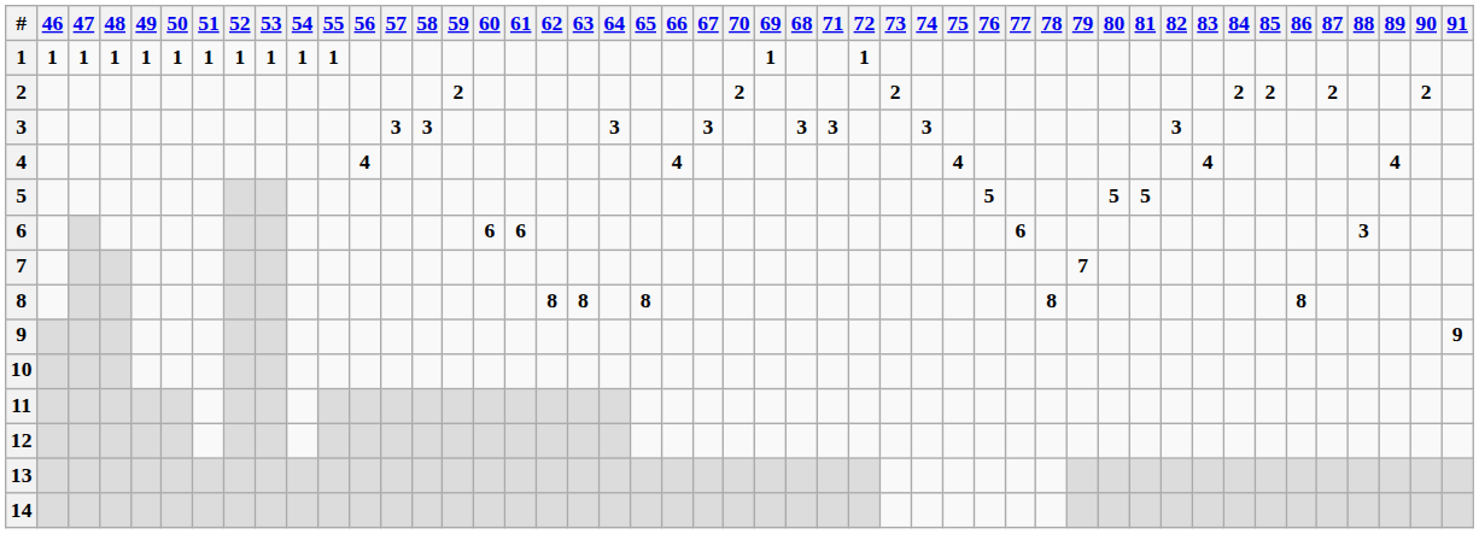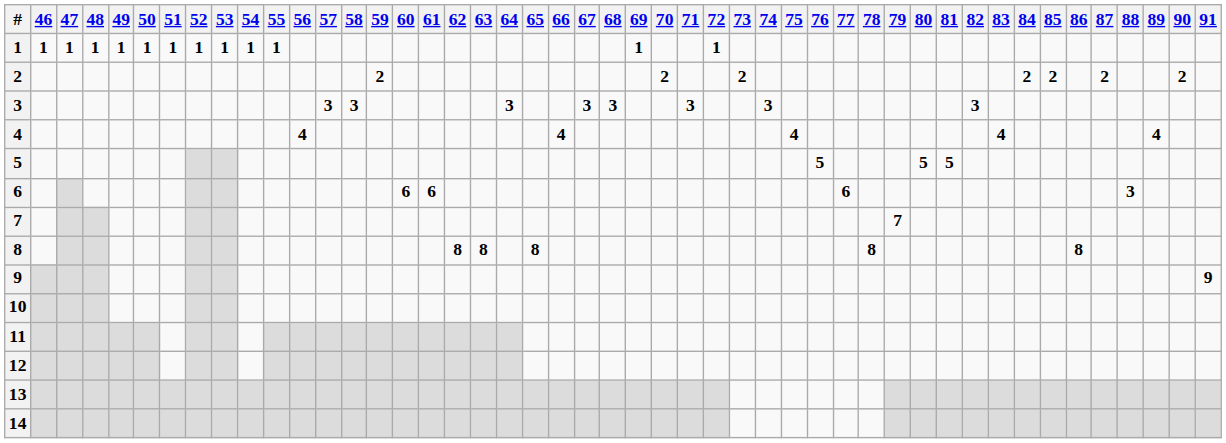columns swapped: 68 <-> 70
